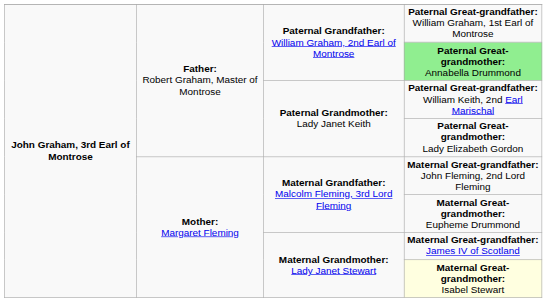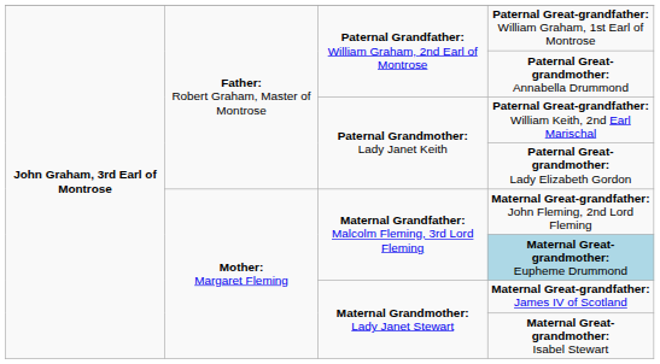Paternal Great-grandmother: Annabella Drummond | column 4: lightgreen background -> no background
Maternal Great-grandmother: Eupheme Drummond | column 4: no background -> lightblue background
Maternal Great-grandmother: Isabel Stewart | column 4: lightyellow background -> no background
